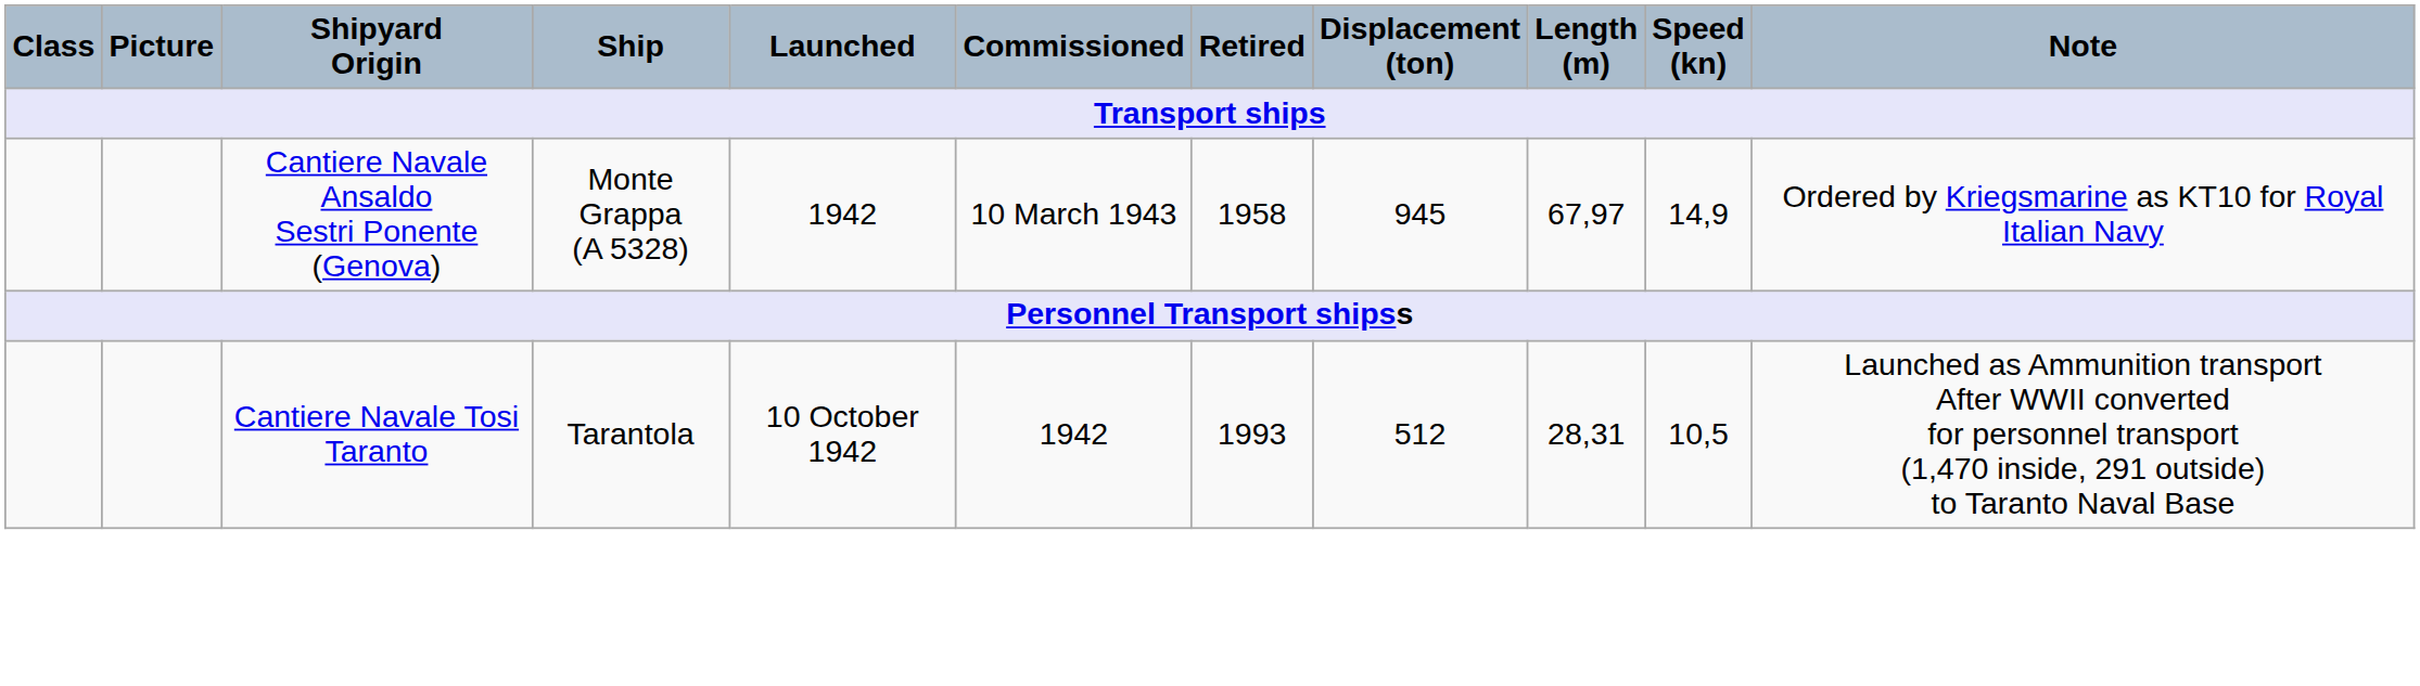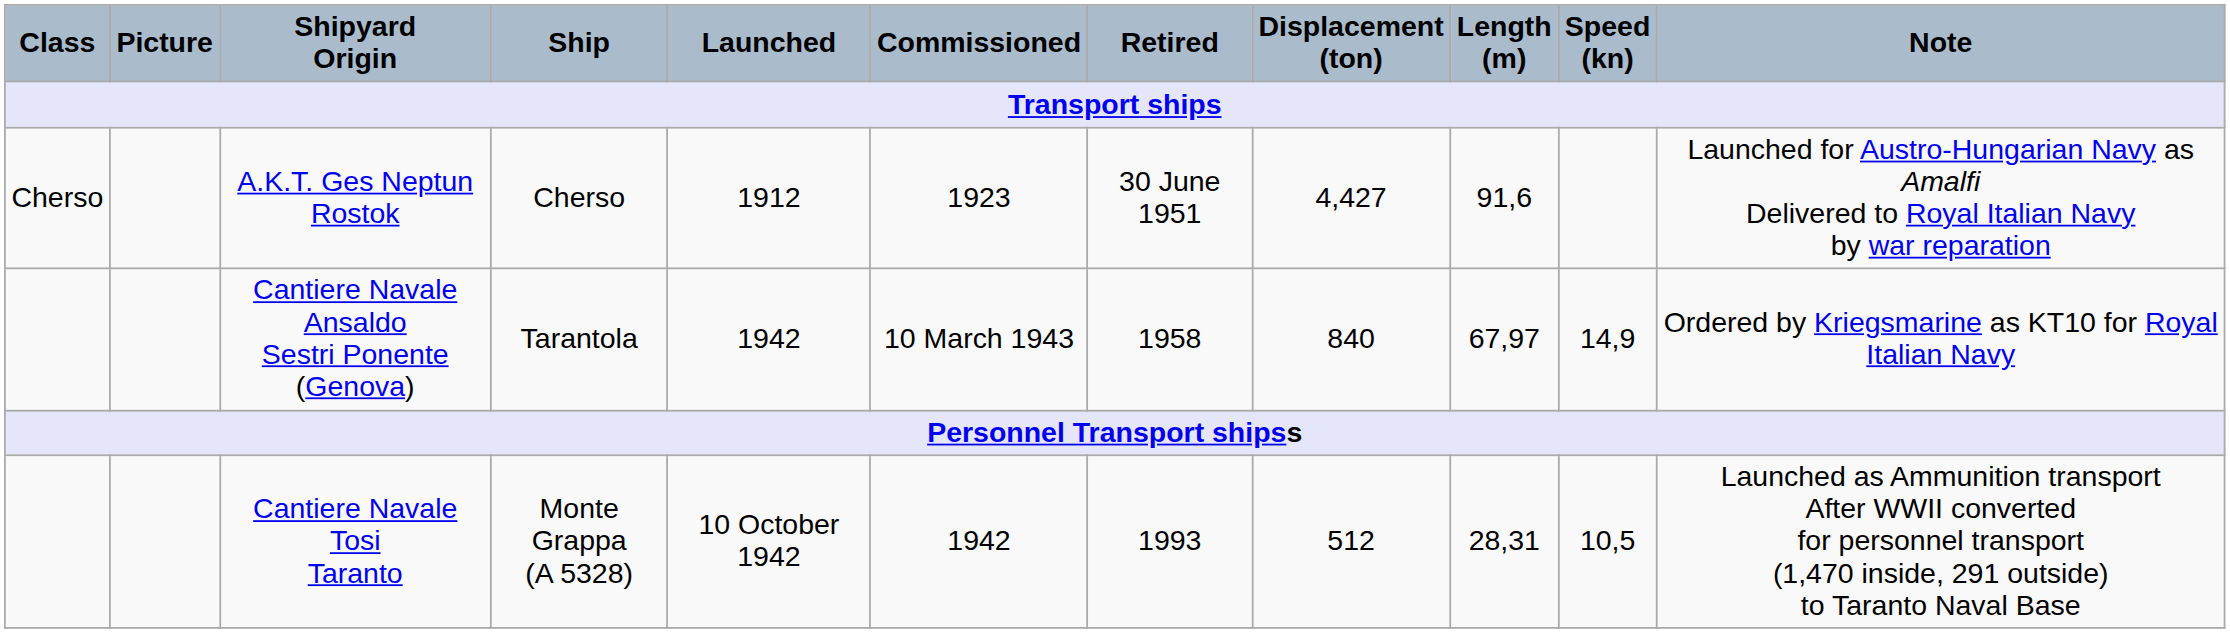+ row: Cherso | A.K.T. Ges Neptun Rostok | Cherso | 1912 | 1923 | 30 June 1951 | 4,427 | 91,6 | Launched for Austro-Hungarian Navy as Amalfi Delivered to Royal Italian Navy by war reparation
Cantiere Navale Ansaldo Sestri Ponente (Genova) | Ship: Monte Grappa (A 5328) -> Tarantola
Cantiere Navale Ansaldo Sestri Ponente (Genova) | Displacement (ton): 945 -> 840
Cantiere Navale Tosi Taranto | Ship: Tarantola -> Monte Grappa (A 5328)
